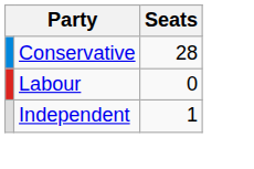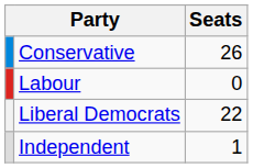Conservative | Seats: 28 -> 26
+ row: Liberal Democrats | 22
